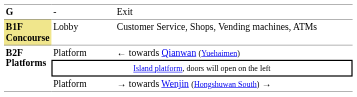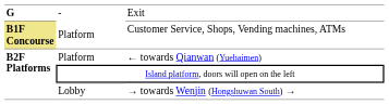Customer Service, Shops, Vending machines, ATMs | column 2: Lobby -> Platform
→ towards Wenjin (Hongshuwan South) → | column 2: Platform -> Lobby
